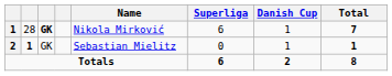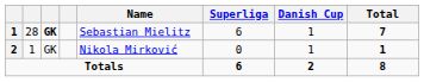row 2 | Name: Nikola Mirković -> Sebastian Mielitz
row 3 | column 2: bold -> normal
row 3 | Name: Sebastian Mielitz -> Nikola Mirković
